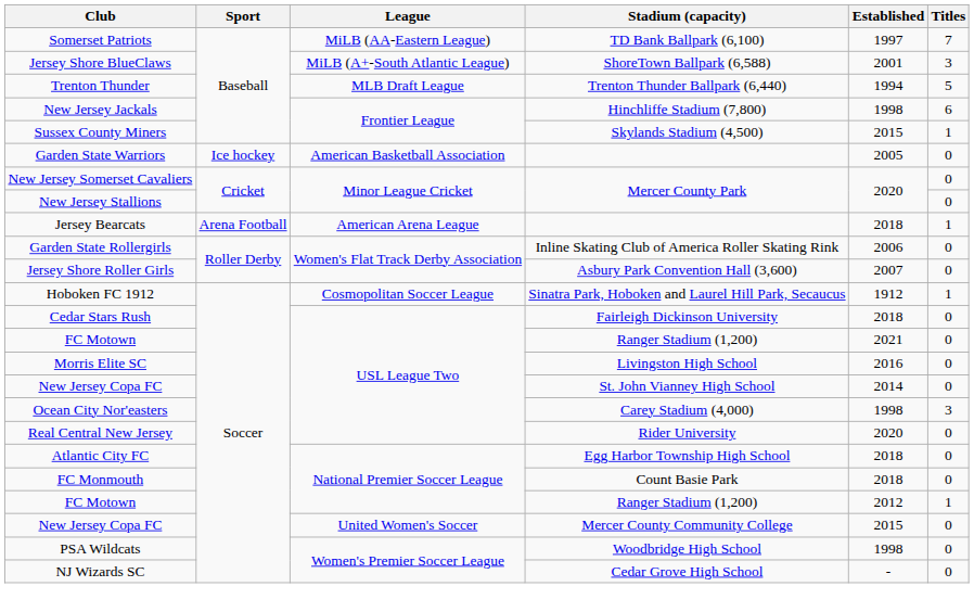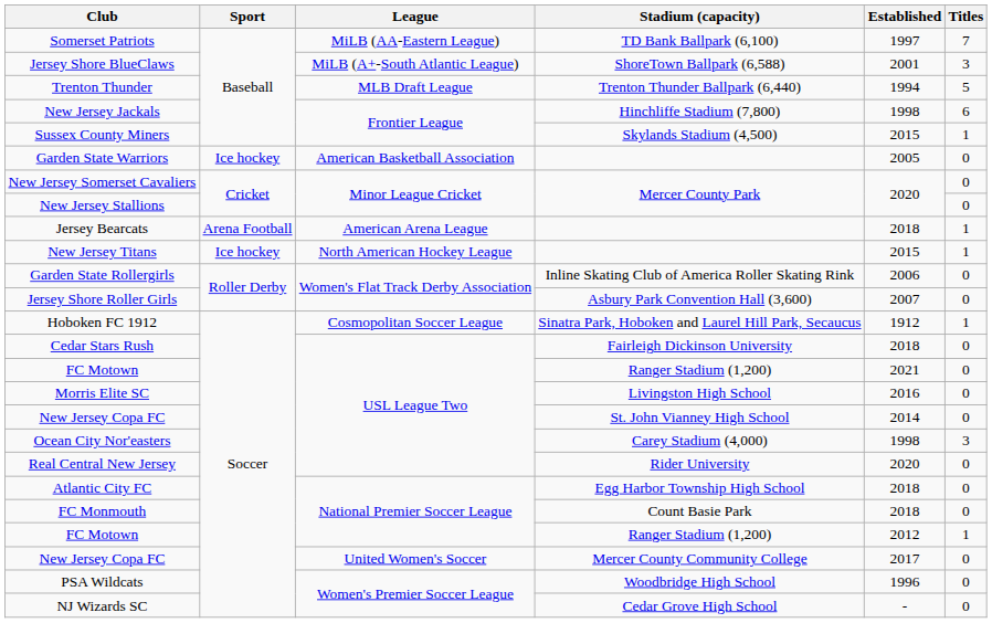+ row: New Jersey Titans | Ice hockey | North American Hockey League | 2015 | 1
New Jersey Copa FC / United Women's Soccer | Established: 2015 -> 2017
PSA Wildcats | Established: 1998 -> 1996
